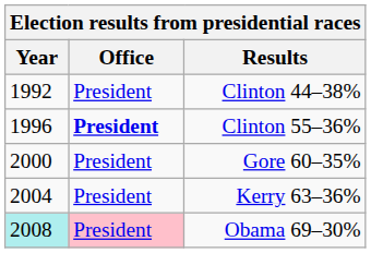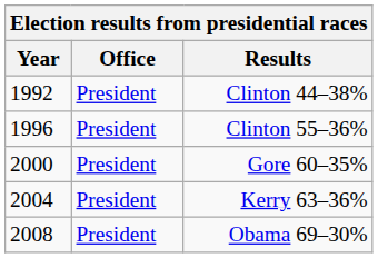Clinton 55–36% | Office: bold -> normal
Obama 69–30% | Year: paleturquoise background -> no background
Obama 69–30% | Office: pink background -> no background
